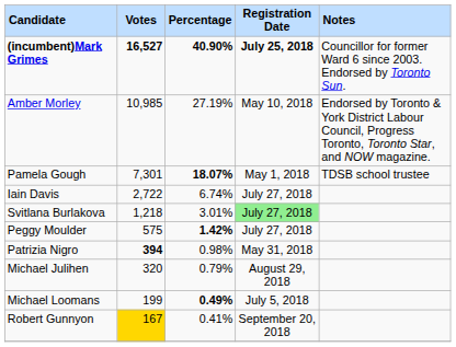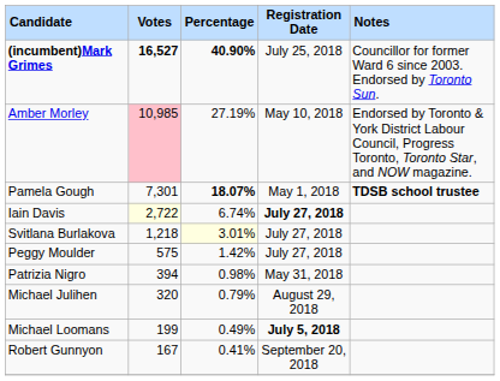(incumbent)Mark Grimes | Registration Date: bold -> normal
Amber Morley | Votes: no background -> pink background
Pamela Gough | Notes: normal -> bold
Iain Davis | Votes: no background -> lightyellow background
Iain Davis | Registration Date: normal -> bold
Svitlana Burlakova | Percentage: no background -> lightyellow background
Svitlana Burlakova | Registration Date: lightgreen background -> no background
Peggy Moulder | Percentage: bold -> normal
Patrizia Nigro | Votes: bold -> normal
Michael Loomans | Percentage: bold -> normal
Michael Loomans | Registration Date: normal -> bold
Robert Gunnyon | Votes: gold background -> no background
